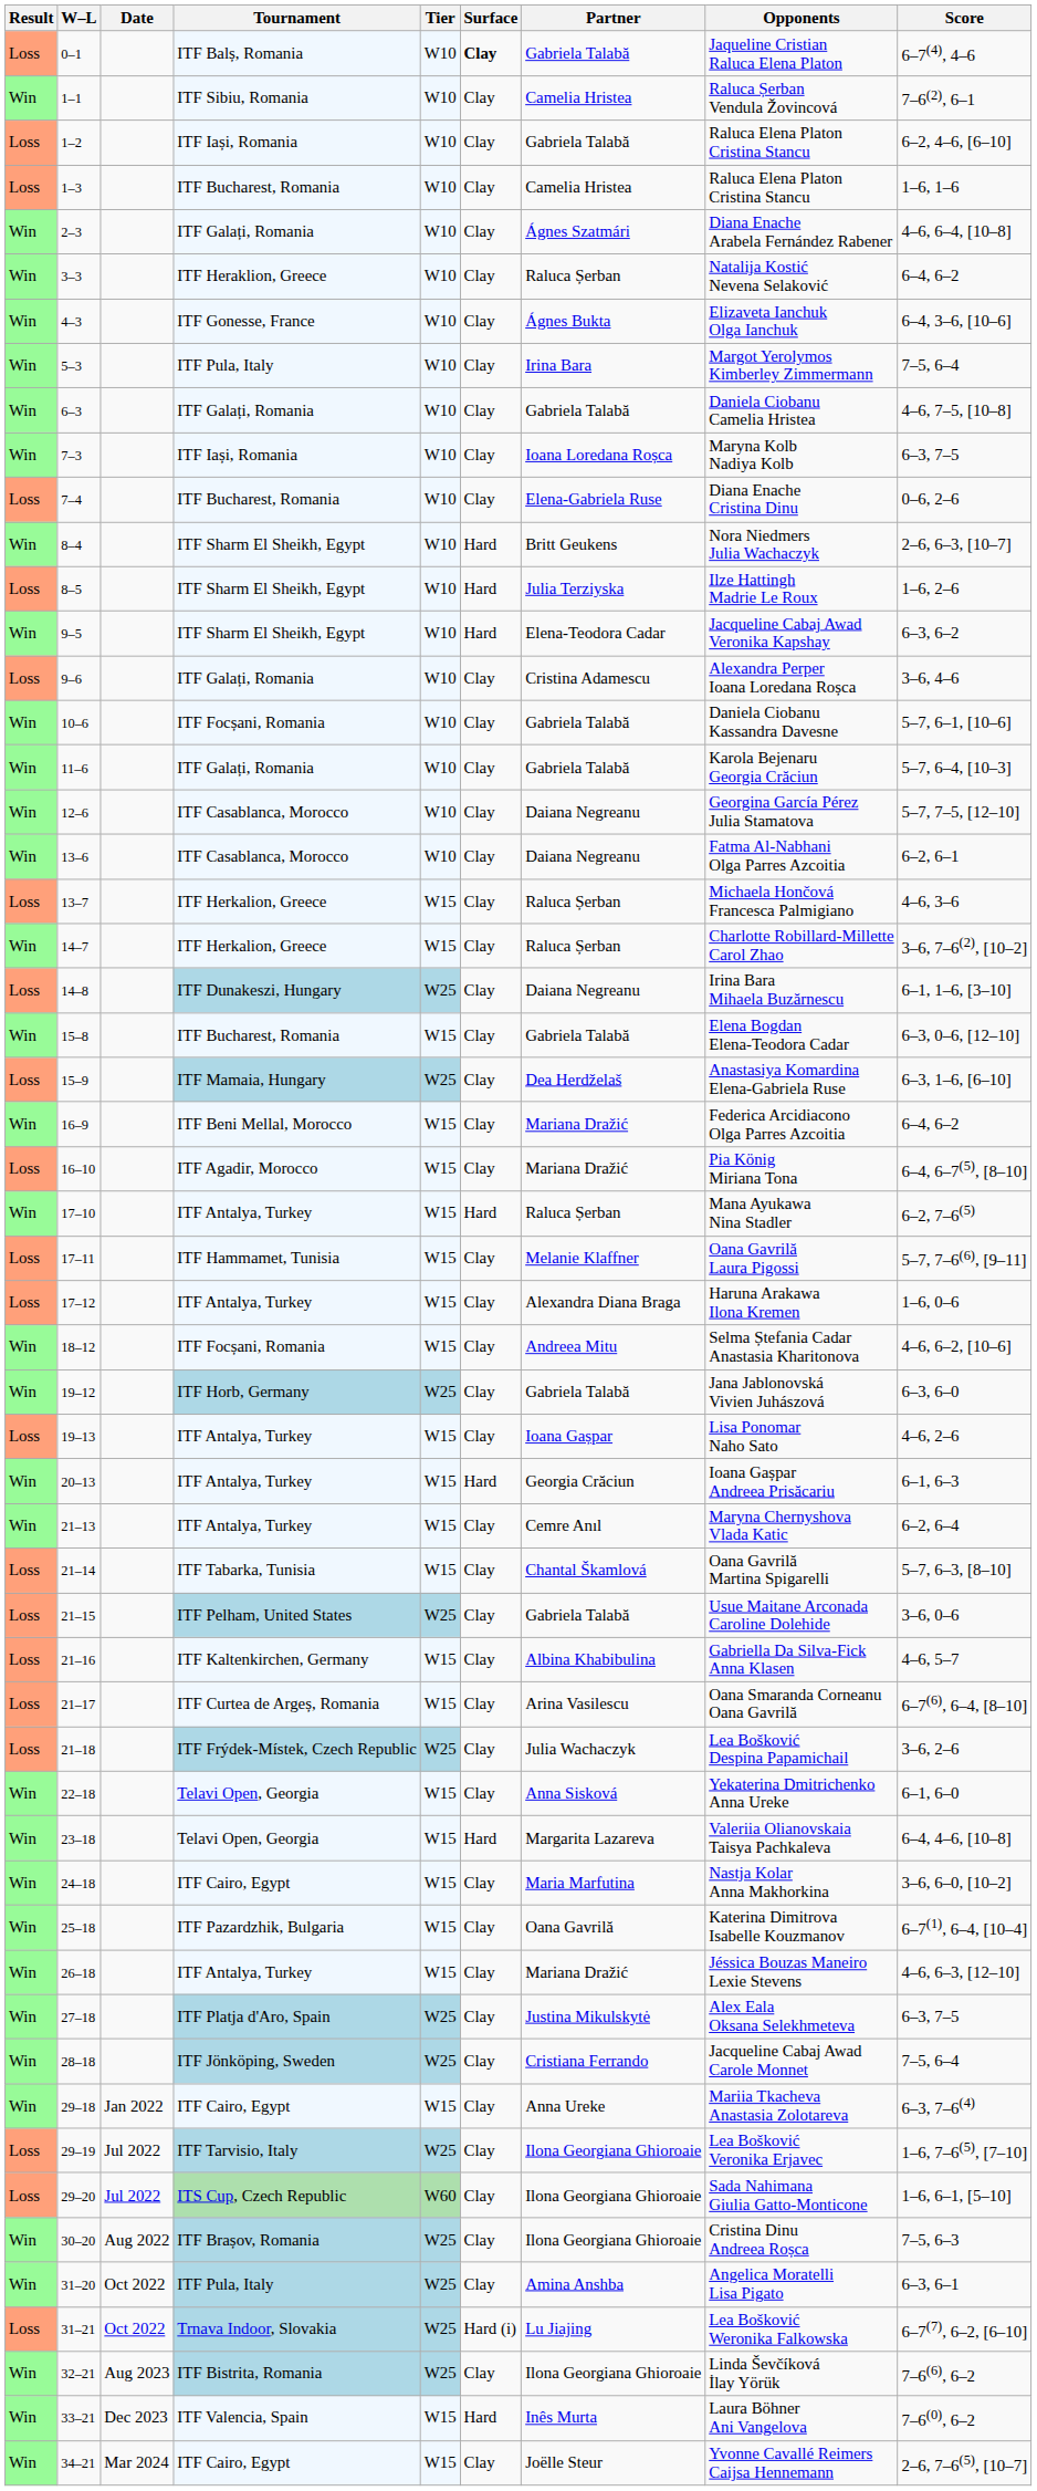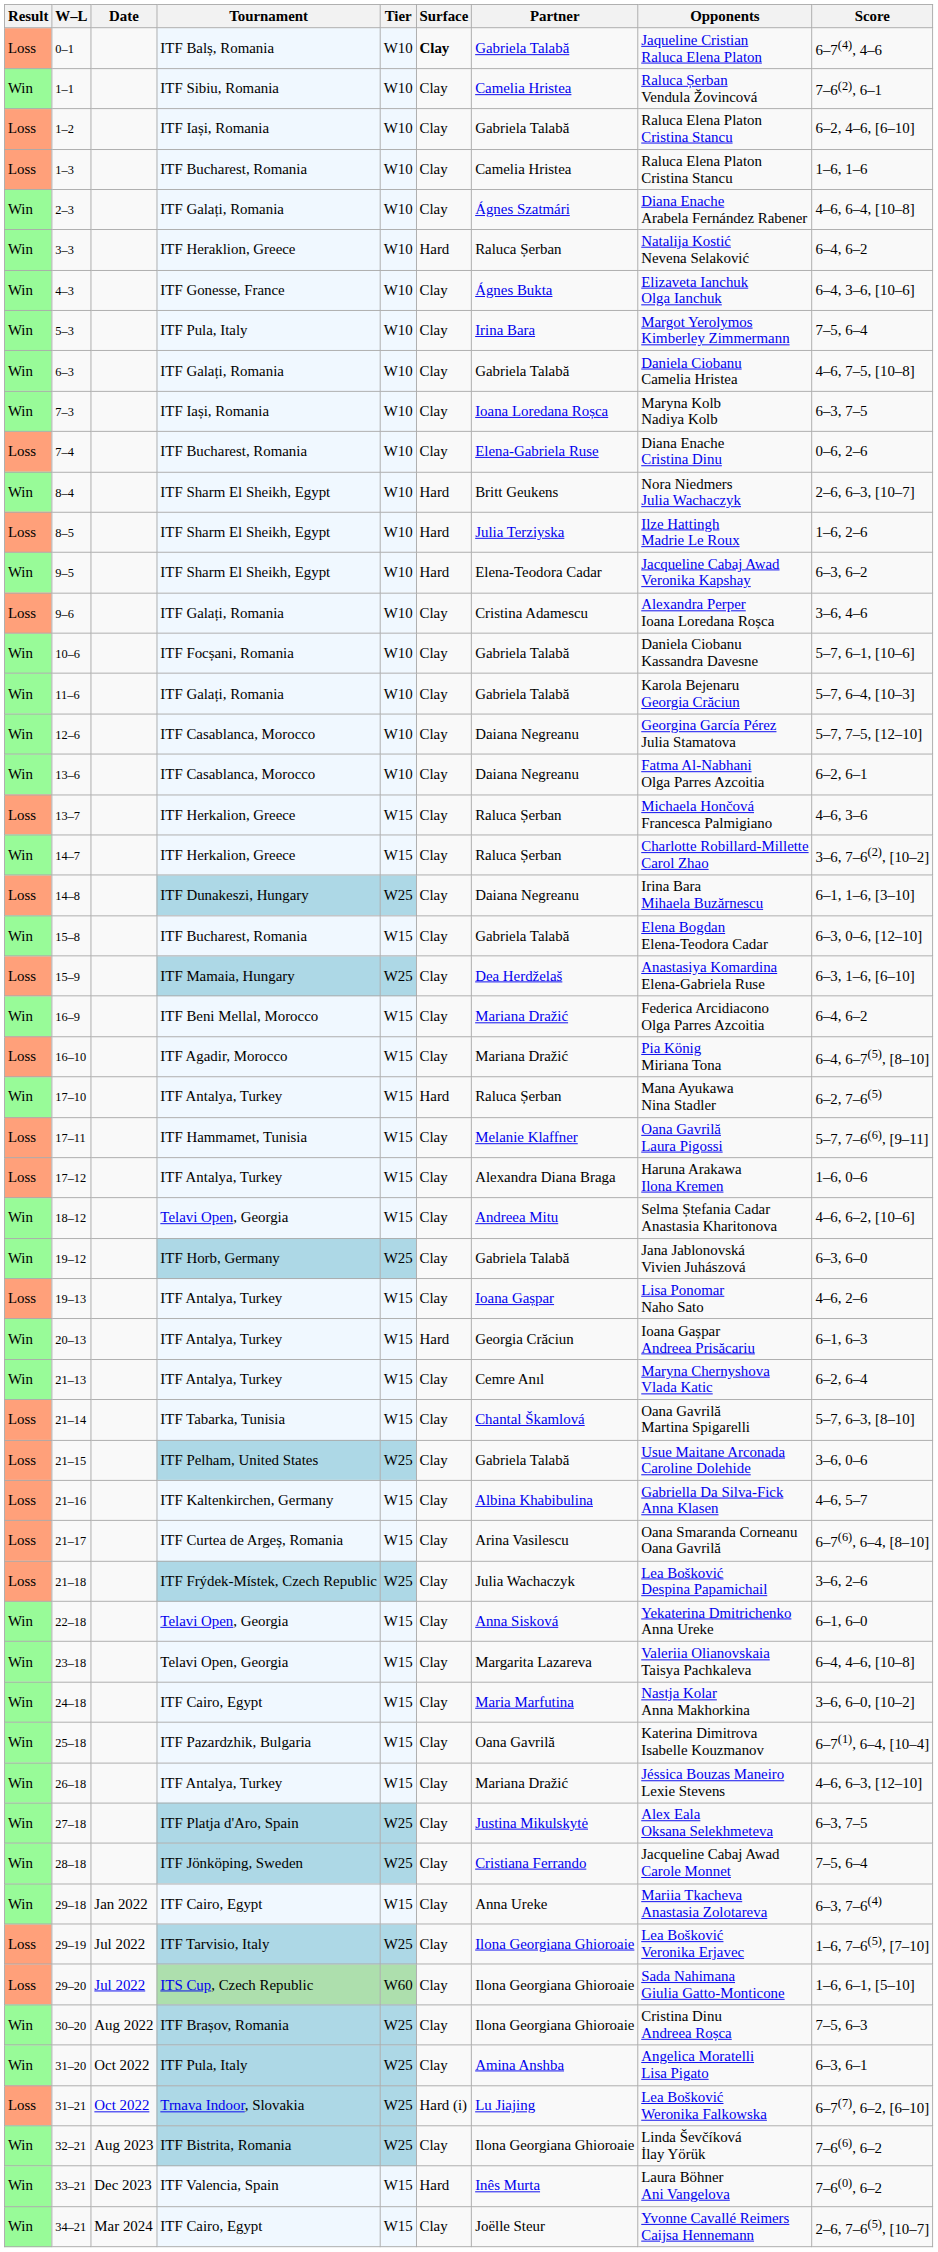3–3 | Surface: Clay -> Hard
18–12 | Tournament: ITF Focșani, Romania -> Telavi Open, Georgia
23–18 | Surface: Hard -> Clay
